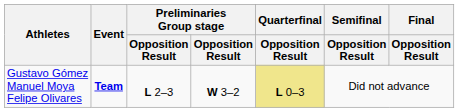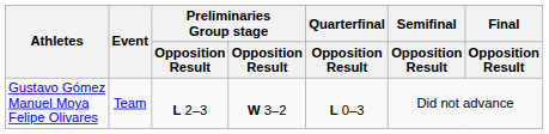Gustavo Gómez Manuel Moya Felipe Olivares | Event: bold -> normal
Gustavo Gómez Manuel Moya Felipe Olivares | Quarterfinal / Opposition Result: khaki background -> no background
